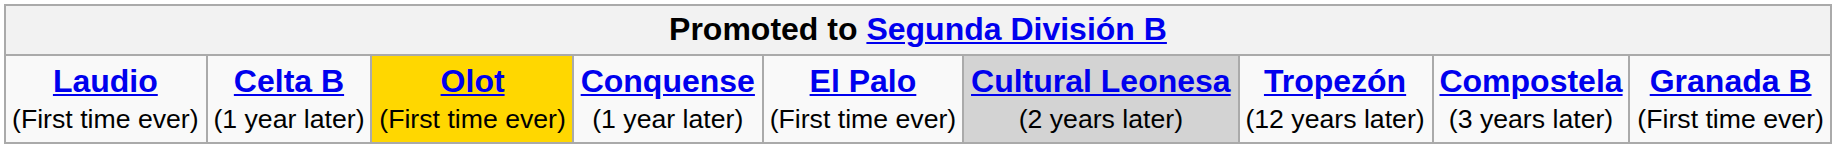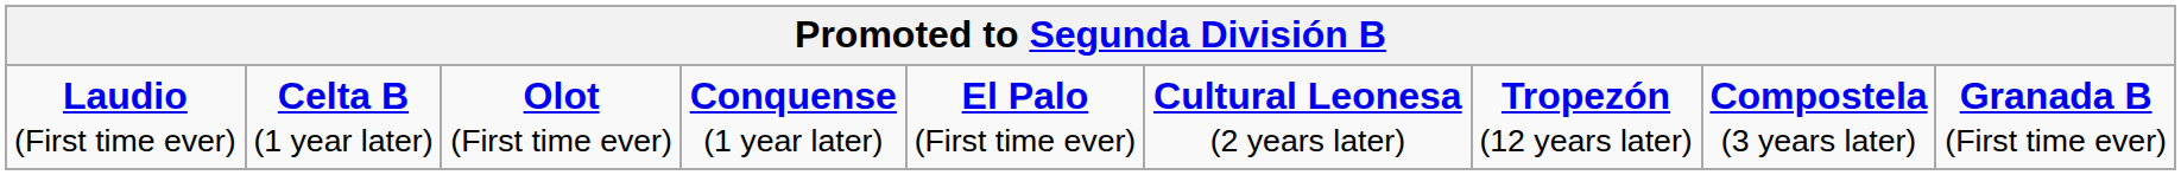Laudio (First time ever) | column 3: gold background -> no background
Laudio (First time ever) | column 6: lightgrey background -> no background
